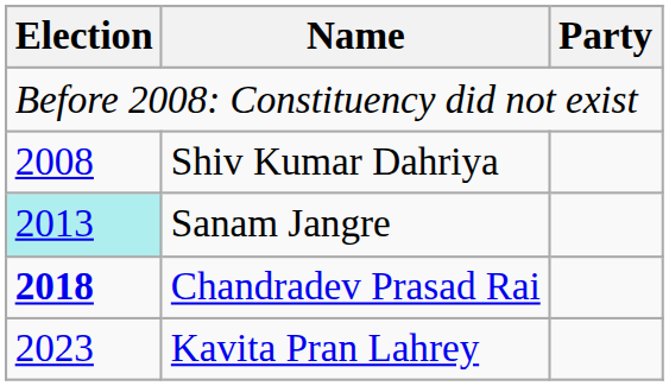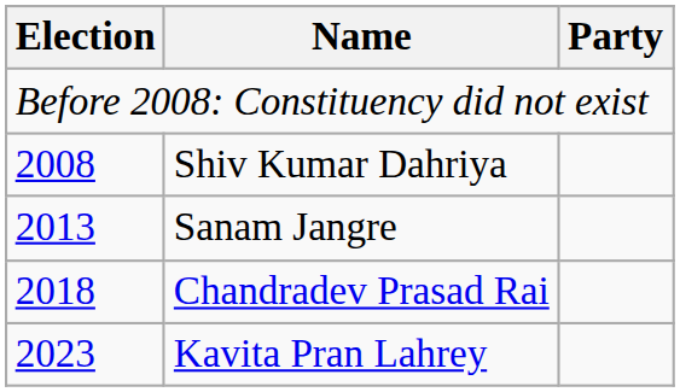Sanam Jangre | Election: paleturquoise background -> no background
Chandradev Prasad Rai | Election: bold -> normal
